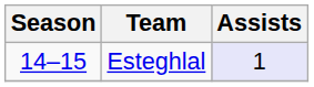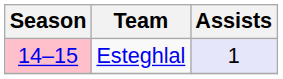Esteghlal | Season: no background -> pink background
